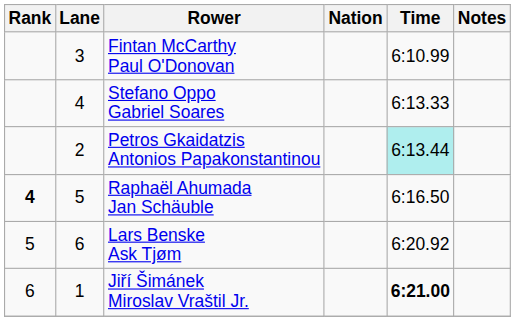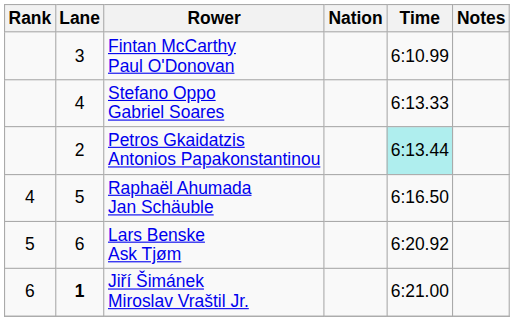Raphaël Ahumada Jan Schäuble | Rank: bold -> normal
Jiří Šimánek Miroslav Vraštil Jr. | Lane: normal -> bold
Jiří Šimánek Miroslav Vraštil Jr. | Time: bold -> normal
